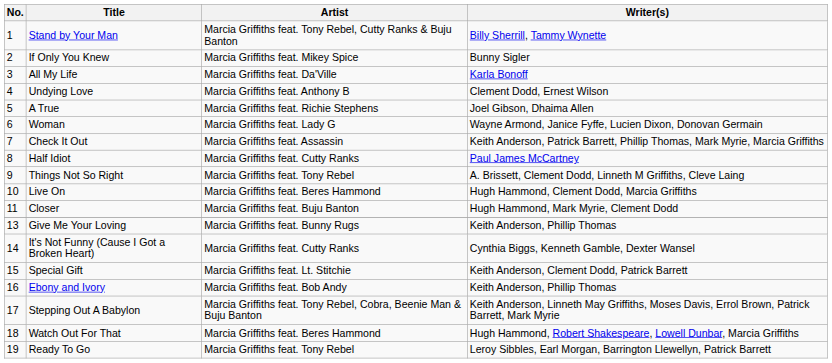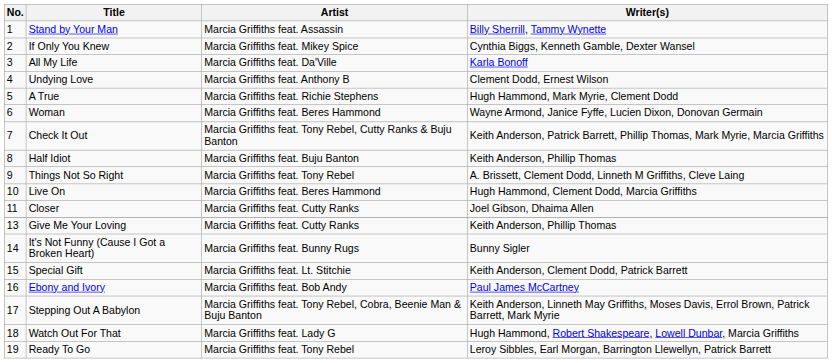Stand by Your Man | Artist: Marcia Griffiths feat. Tony Rebel, Cutty Ranks & Buju Banton -> Marcia Griffiths feat. Assassin
If Only You Knew | Writer(s): Bunny Sigler -> Cynthia Biggs, Kenneth Gamble, Dexter Wansel
A True | Writer(s): Joel Gibson, Dhaima Allen -> Hugh Hammond, Mark Myrie, Clement Dodd
Woman | Artist: Marcia Griffiths feat. Lady G -> Marcia Griffiths feat. Beres Hammond
Check It Out | Artist: Marcia Griffiths feat. Assassin -> Marcia Griffiths feat. Tony Rebel, Cutty Ranks & Buju Banton
Half Idiot | Artist: Marcia Griffiths feat. Cutty Ranks -> Marcia Griffiths feat. Buju Banton
Half Idiot | Writer(s): Paul James McCartney -> Keith Anderson, Phillip Thomas
Closer | Artist: Marcia Griffiths feat. Buju Banton -> Marcia Griffiths feat. Cutty Ranks
Closer | Writer(s): Hugh Hammond, Mark Myrie, Clement Dodd -> Joel Gibson, Dhaima Allen
Give Me Your Loving | Artist: Marcia Griffiths feat. Bunny Rugs -> Marcia Griffiths feat. Cutty Ranks
It's Not Funny (Cause I Got a Broken Heart) | Artist: Marcia Griffiths feat. Cutty Ranks -> Marcia Griffiths feat. Bunny Rugs
It's Not Funny (Cause I Got a Broken Heart) | Writer(s): Cynthia Biggs, Kenneth Gamble, Dexter Wansel -> Bunny Sigler
Ebony and Ivory | Writer(s): Keith Anderson, Phillip Thomas -> Paul James McCartney
Watch Out For That | Artist: Marcia Griffiths feat. Beres Hammond -> Marcia Griffiths feat. Lady G
